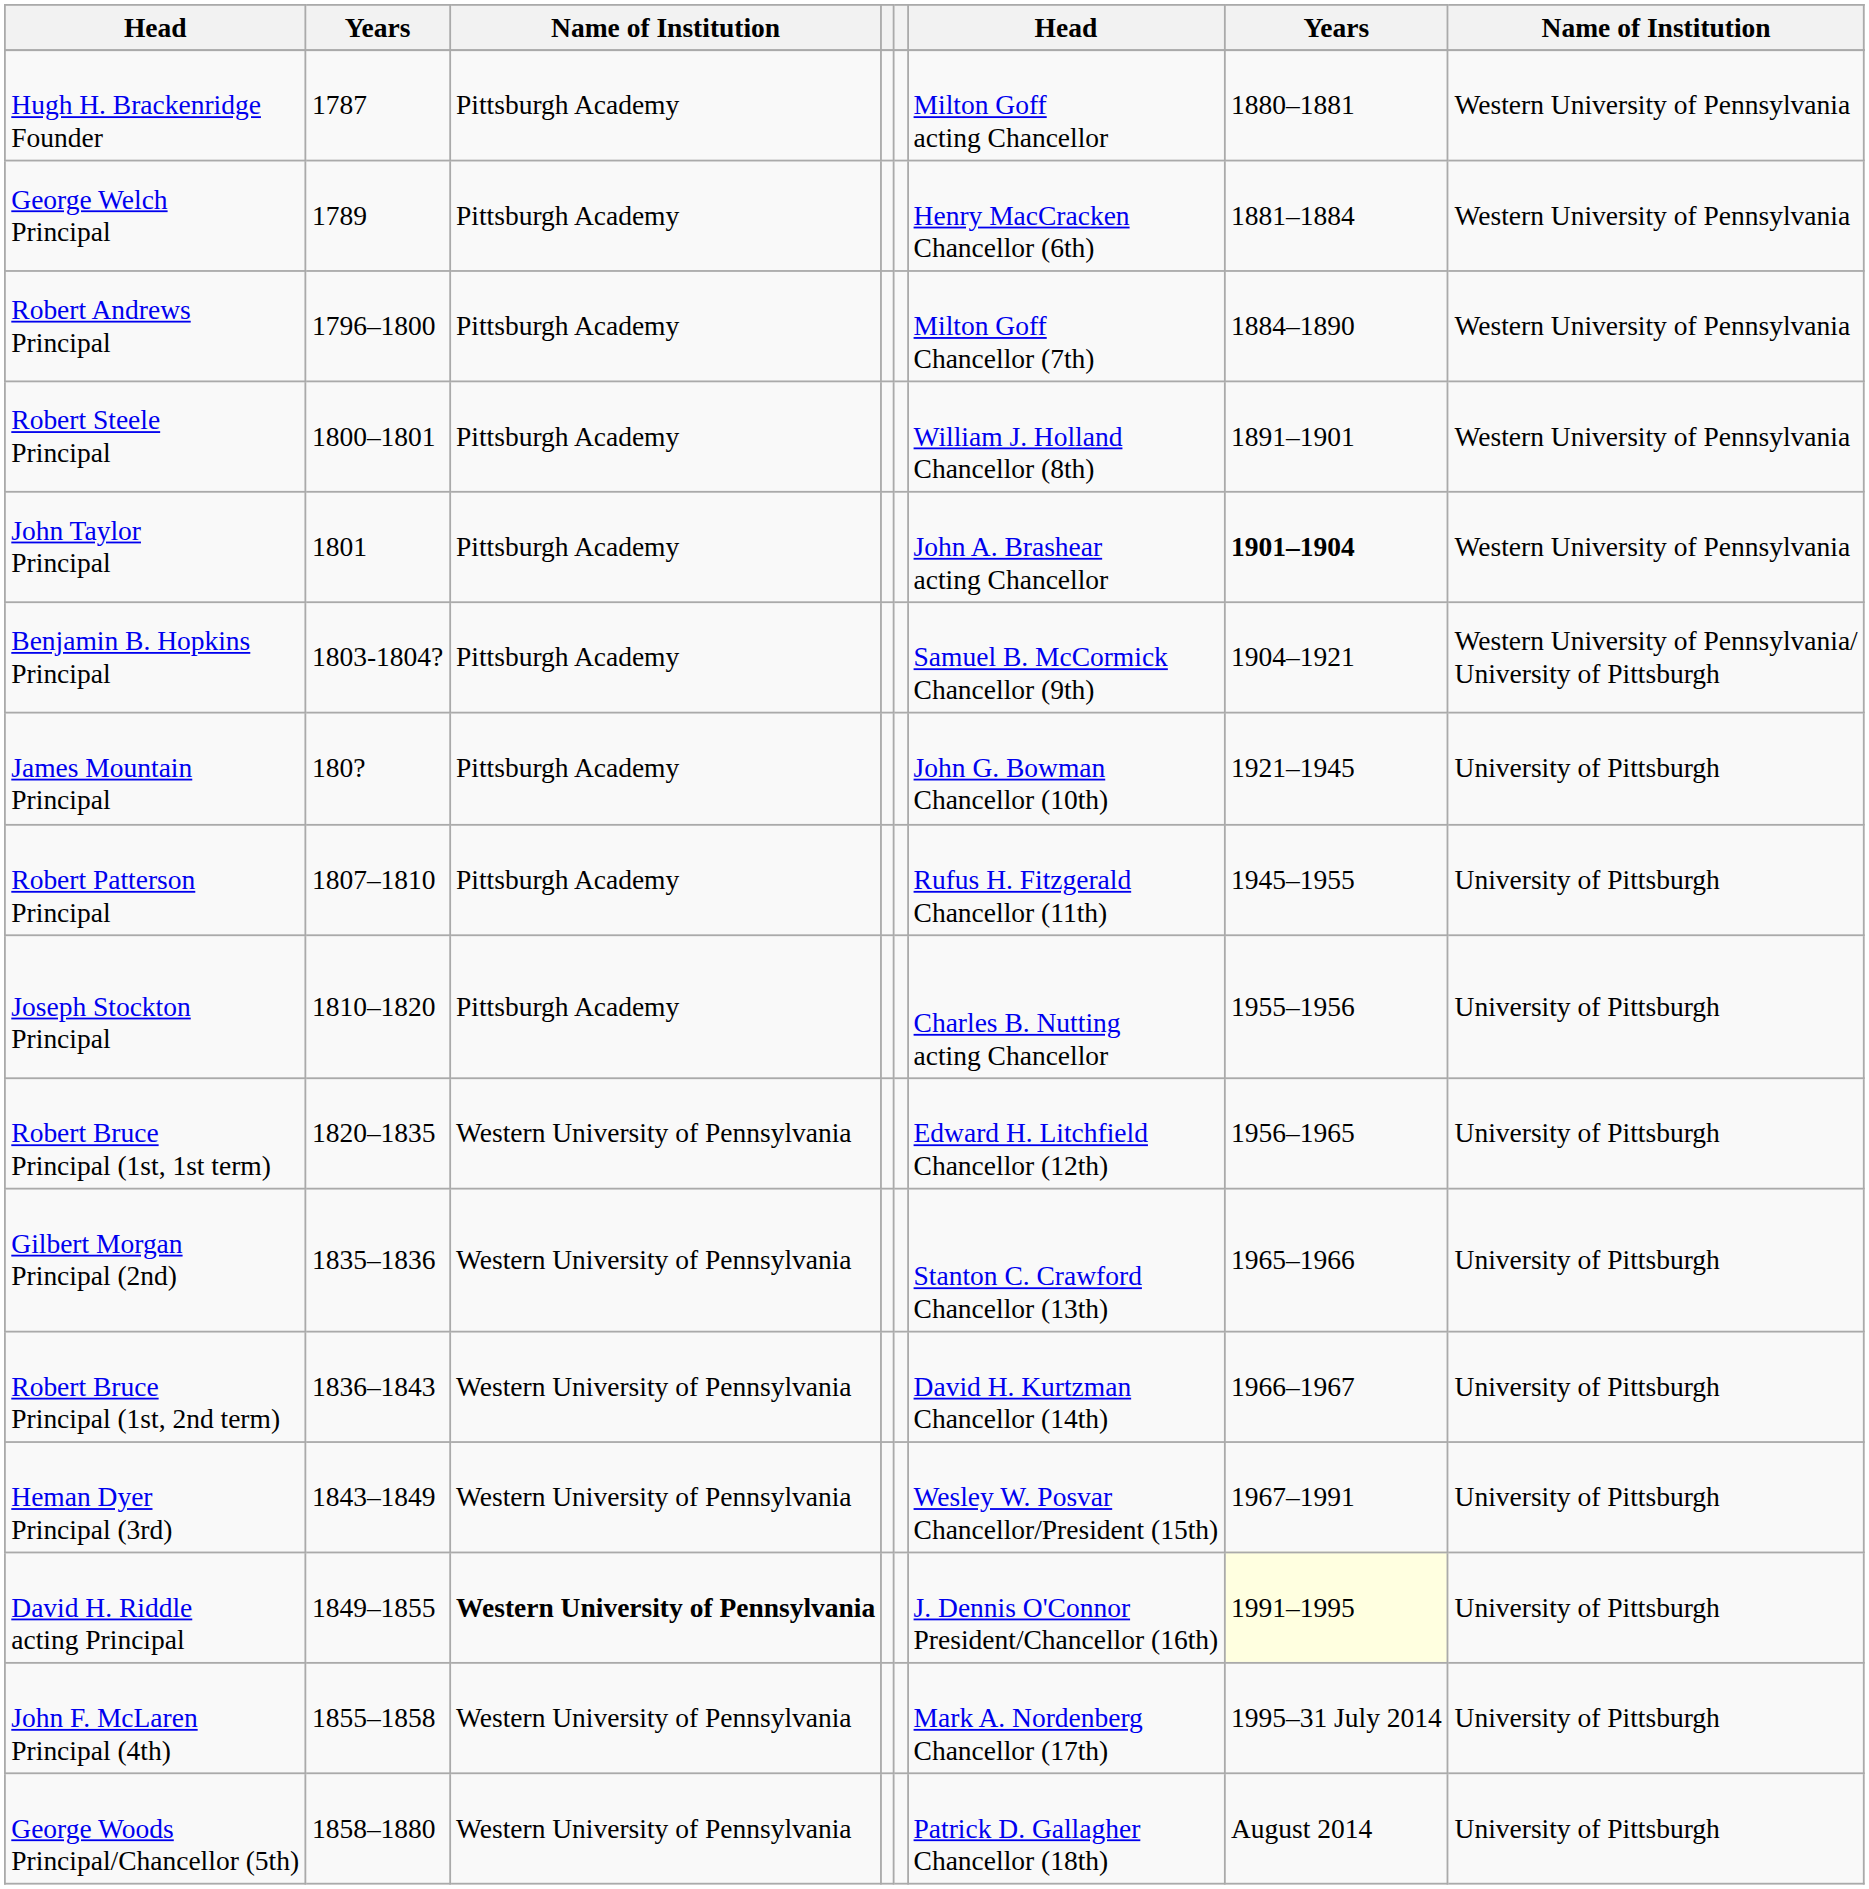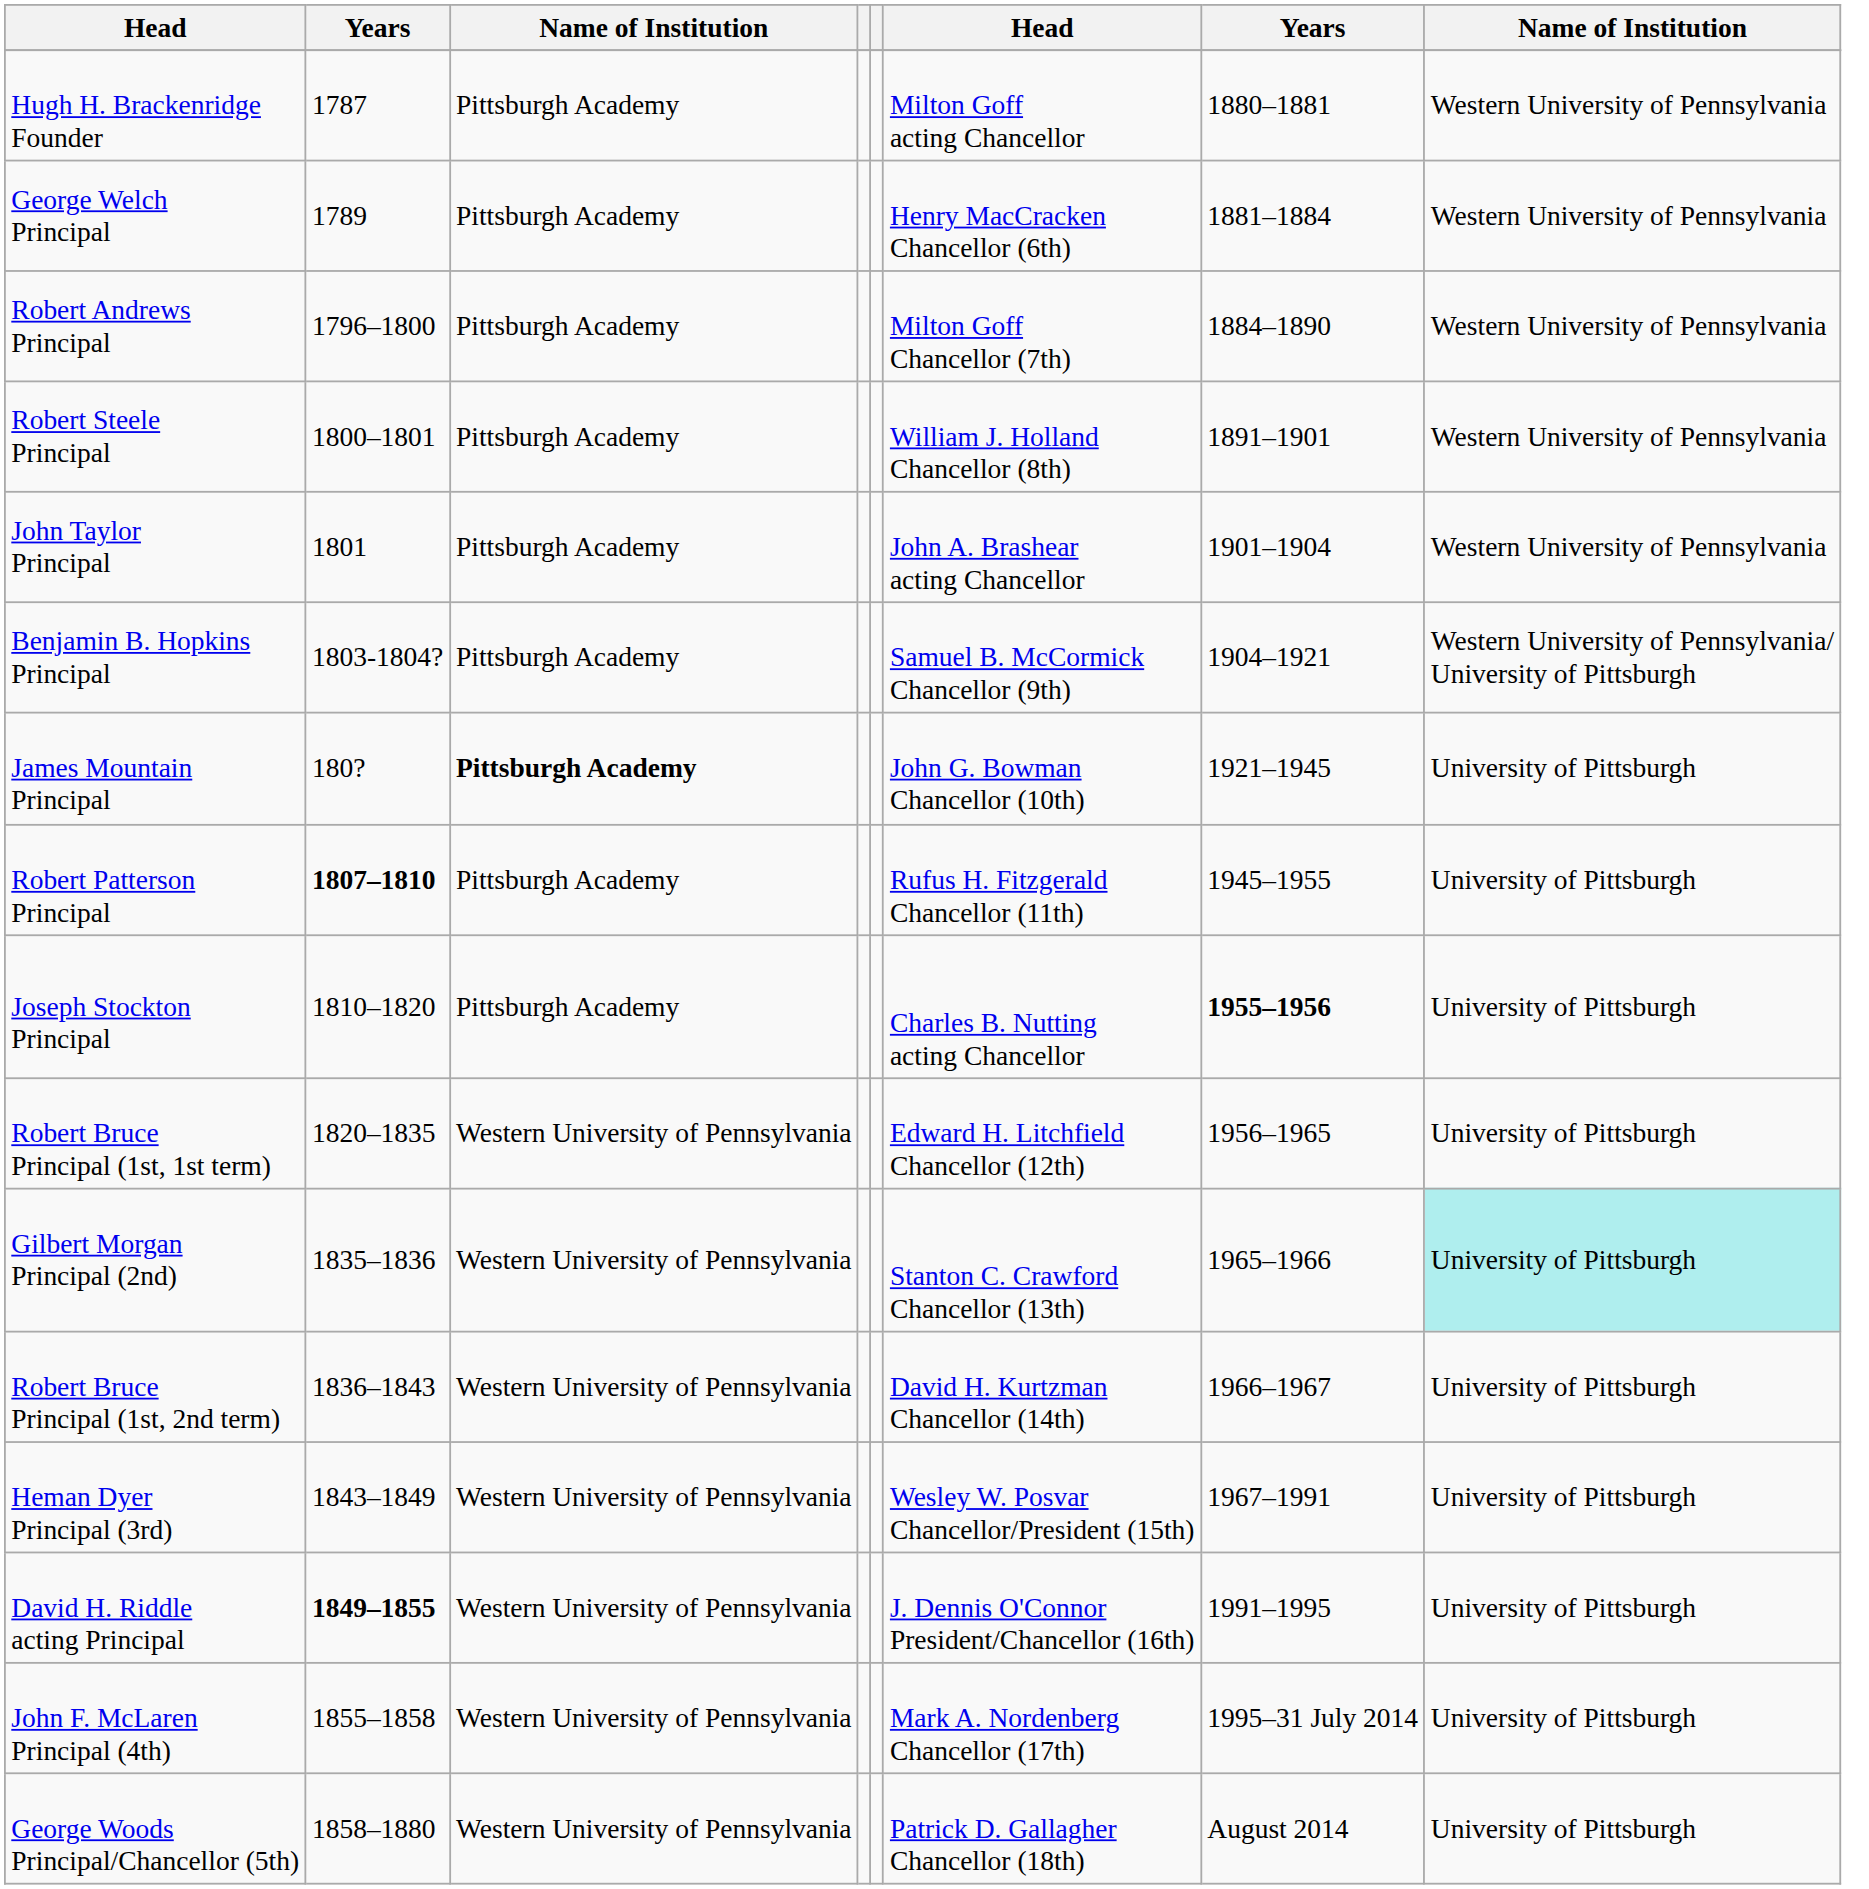John Taylor Principal | column 7: bold -> normal
James Mountain Principal | column 3: normal -> bold
Robert Patterson Principal | column 2: normal -> bold
Joseph Stockton Principal | column 7: normal -> bold
Gilbert Morgan Principal (2nd) | column 8: no background -> paleturquoise background
David H. Riddle acting Principal | column 2: normal -> bold
David H. Riddle acting Principal | column 3: bold -> normal
David H. Riddle acting Principal | column 7: lightyellow background -> no background
